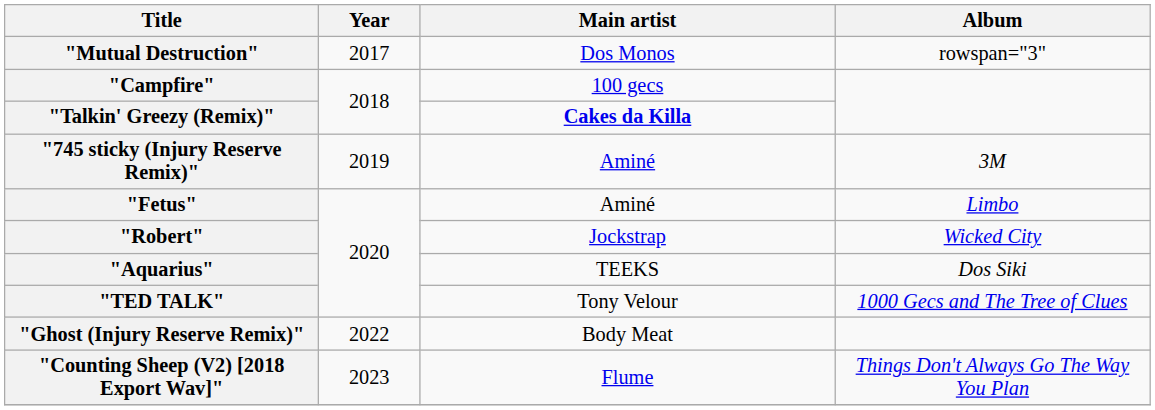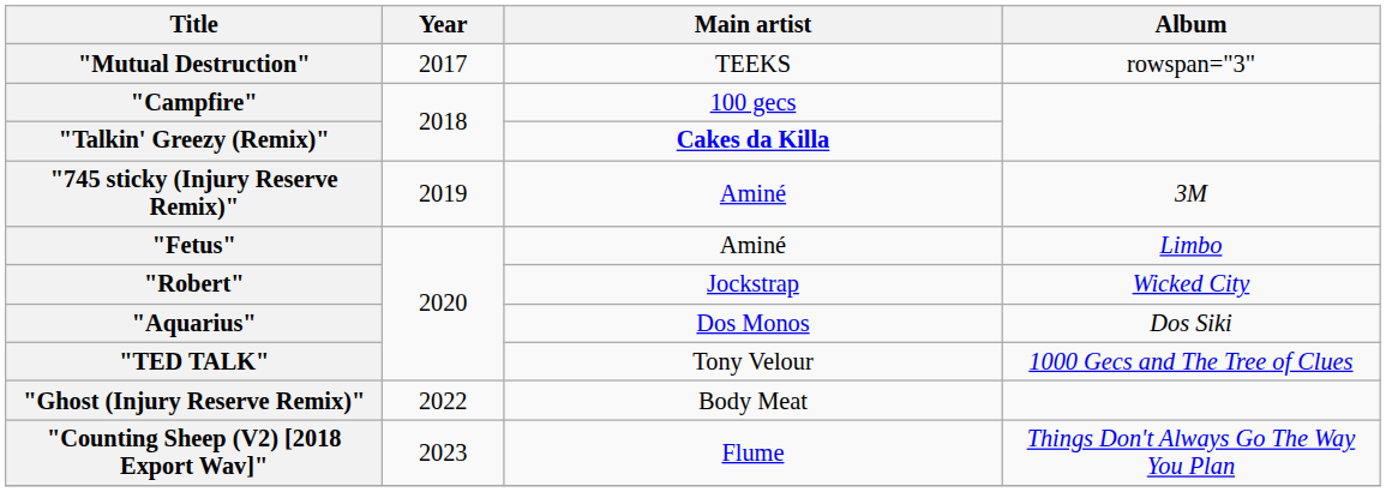"Mutual Destruction" | Main artist: Dos Monos -> TEEKS
"Aquarius" | Main artist: TEEKS -> Dos Monos
